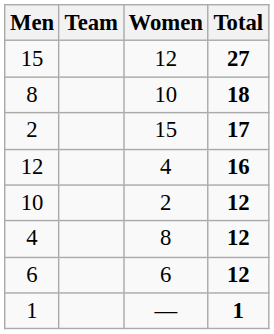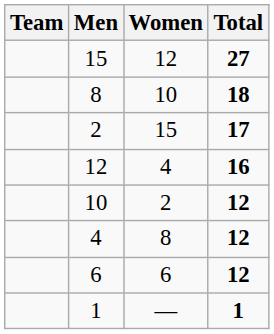columns swapped: Team <-> Men
